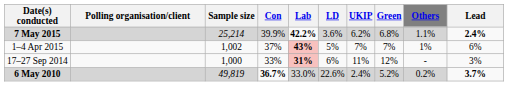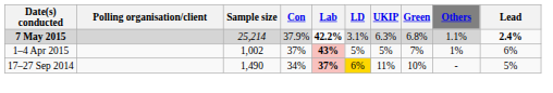7 May 2015 | Con: 39.9% -> 37.9%
7 May 2015 | LD: 3.6% -> 3.1%
7 May 2015 | UKIP: 6.2% -> 6.3%
1–4 Apr 2015 | UKIP: 7% -> 5%
17–27 Sep 2014 | Sample size: 1,000 -> 1,490
17–27 Sep 2014 | Con: 33% -> 34%
17–27 Sep 2014 | Lab: 31% -> 37%
17–27 Sep 2014 | LD: no background -> gold background
17–27 Sep 2014 | Green: 12% -> 10%
17–27 Sep 2014 | Lead: 3% -> 5%
- row: 6 May 2010 | 49,819 | 36.7% | 33.0% | 22.6% | 2.4% | 5.2% | 0.2% | 3.7%
